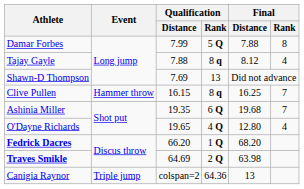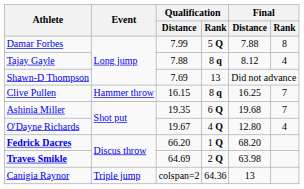O'Dayne Richards | Qualification / Distance: 19.65 -> 19.67
